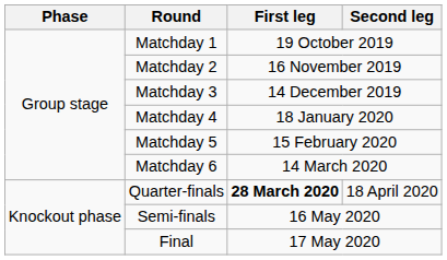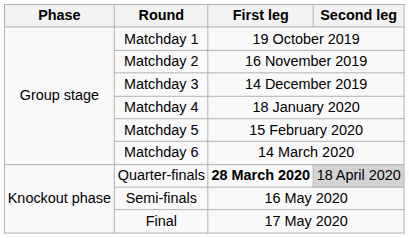Quarter-finals | Second leg: no background -> lightgrey background
